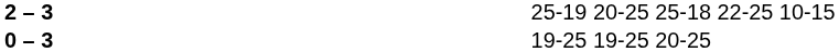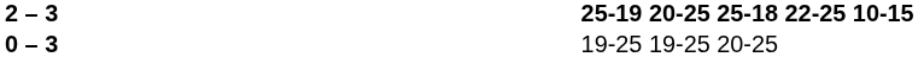2 – 3 | column 2: normal -> bold
